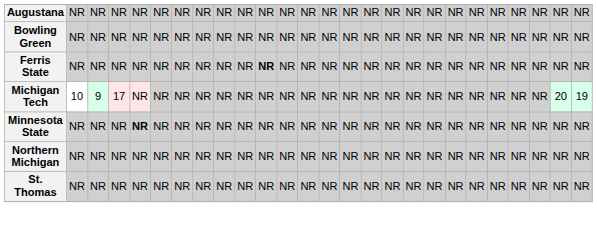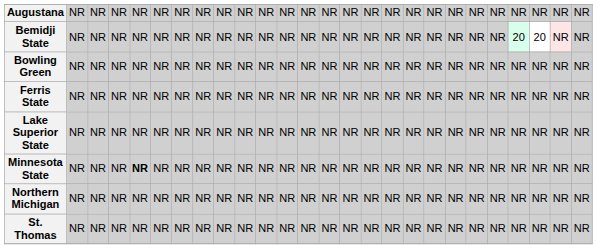+ row: Bemidji State | NR | NR | NR | NR | NR | NR | NR | NR | NR | NR | NR | NR | NR | NR | NR | NR | NR | NR | NR | NR | NR | 20 | 20 | NR | NR
Ferris State | column 11: bold -> normal
+ row: Lake Superior State | NR | NR | NR | NR | NR | NR | NR | NR | NR | NR | NR | NR | NR | NR | NR | NR | NR | NR | NR | NR | NR | NR | NR | NR | NR
- row: Michigan Tech | 10 | 9 | 17 | NR | NR | NR | NR | NR | NR | NR | NR | NR | NR | NR | NR | NR | NR | NR | NR | NR | NR | NR | NR | 20 | 19
